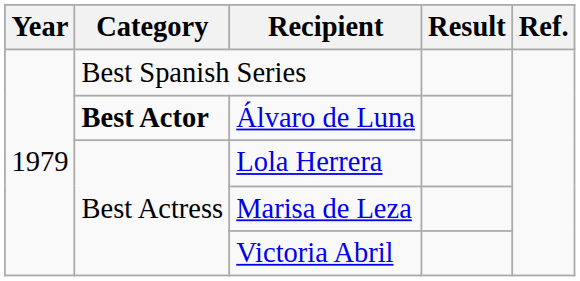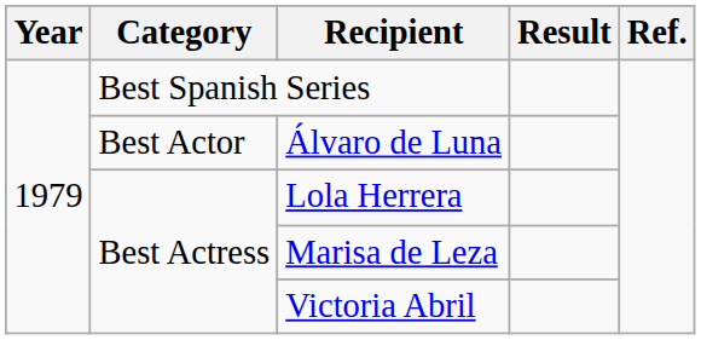Álvaro de Luna | Category: bold -> normal
